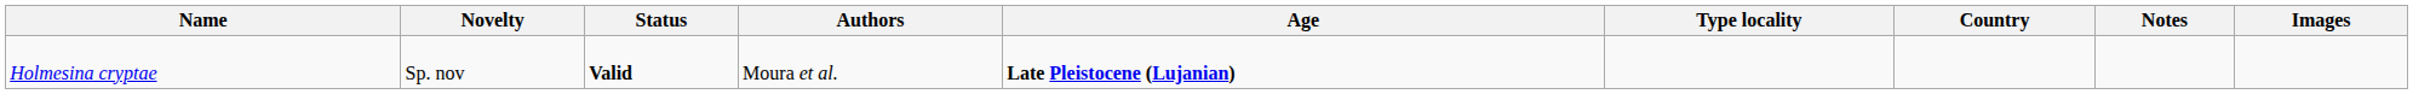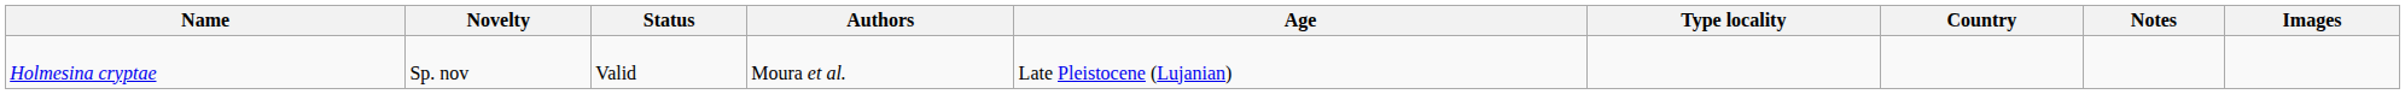Holmesina cryptae | Status: bold -> normal
Holmesina cryptae | Age: bold -> normal
